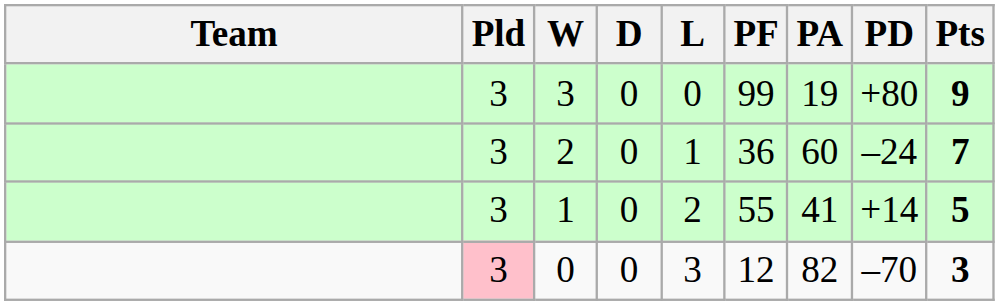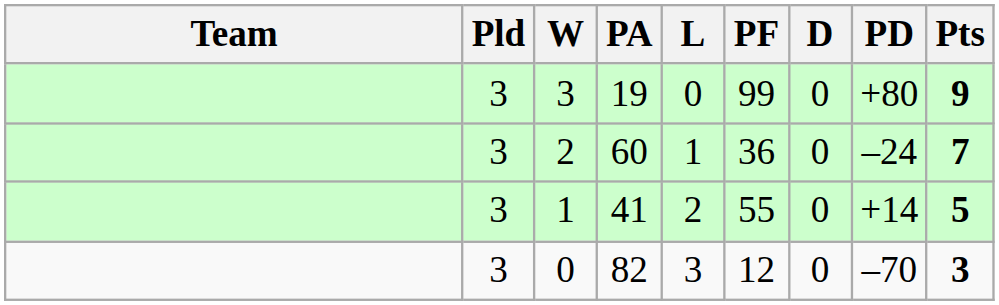columns swapped: D <-> PA
row 5 | Pld: pink background -> no background
